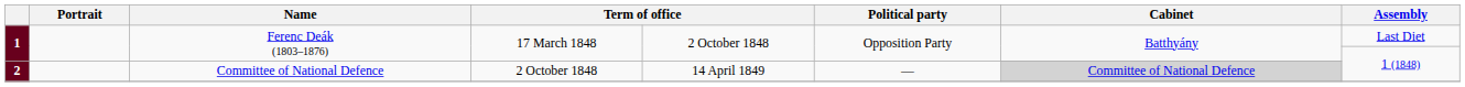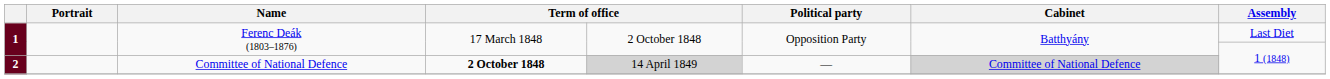2 | column 4: normal -> bold
2 | column 5: no background -> lightgrey background
